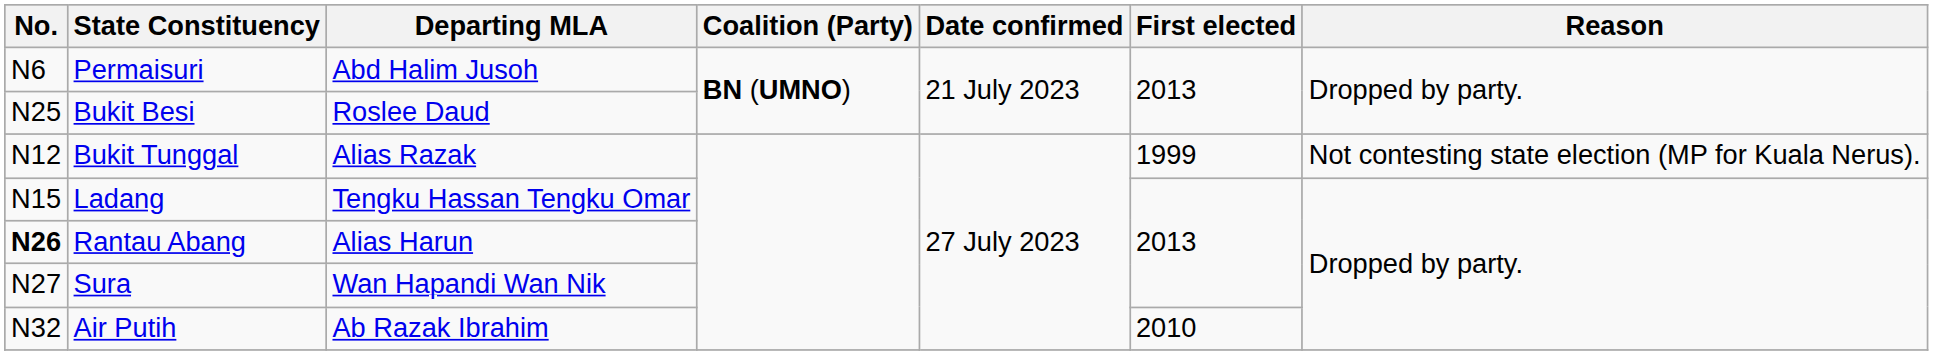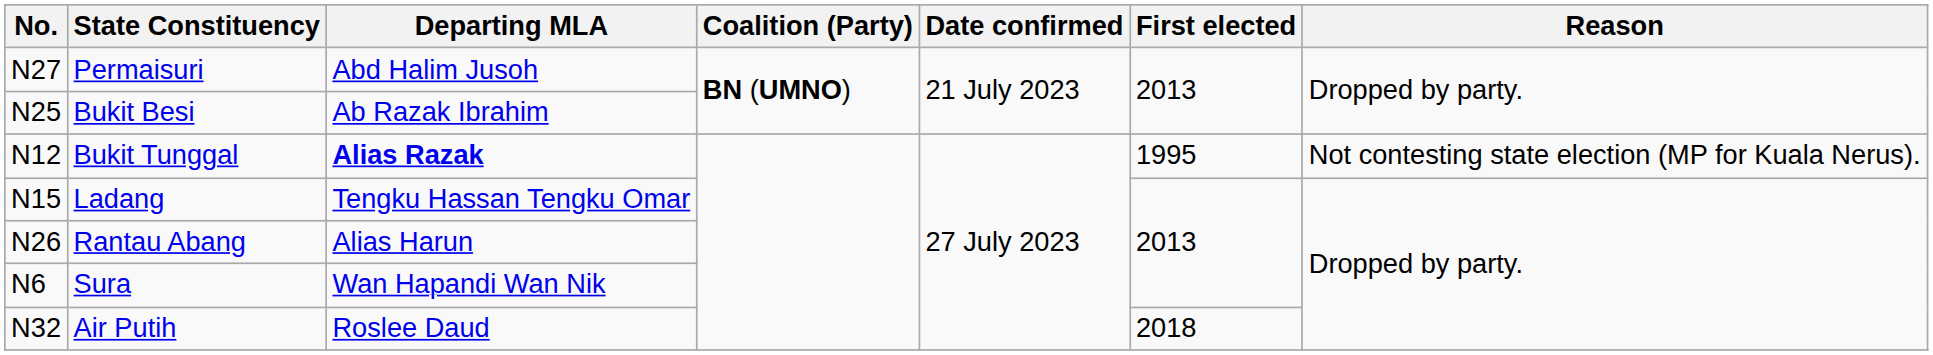Permaisuri | No.: N6 -> N27
Bukit Besi | Departing MLA: Roslee Daud -> Ab Razak Ibrahim
Bukit Tunggal | Departing MLA: normal -> bold
Bukit Tunggal | First elected: 1999 -> 1995
Rantau Abang | No.: bold -> normal
Sura | No.: N27 -> N6
Air Putih | Departing MLA: Ab Razak Ibrahim -> Roslee Daud
Air Putih | First elected: 2010 -> 2018
